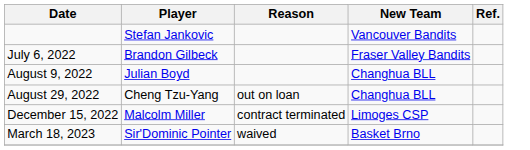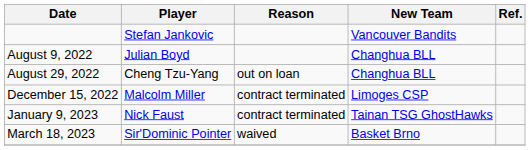- row: July 6, 2022 | Brandon Gilbeck | Fraser Valley Bandits
+ row: January 9, 2023 | Nick Faust | contract terminated | Tainan TSG GhostHawks
